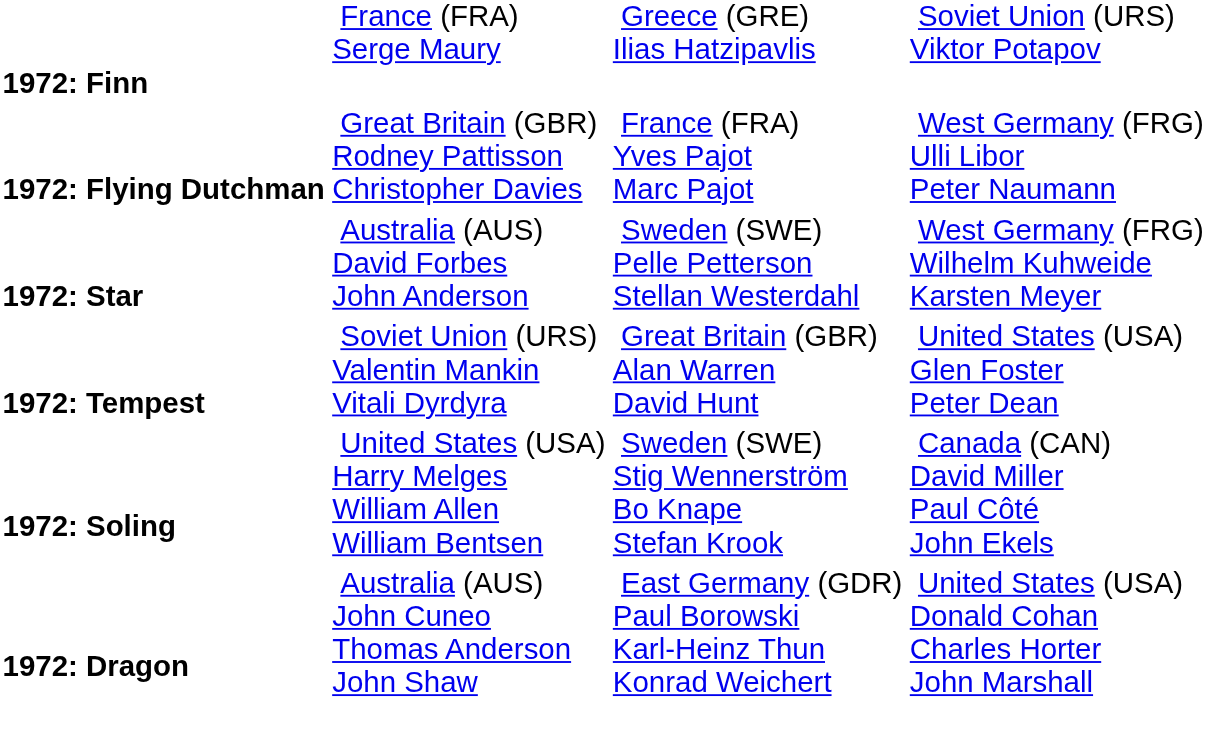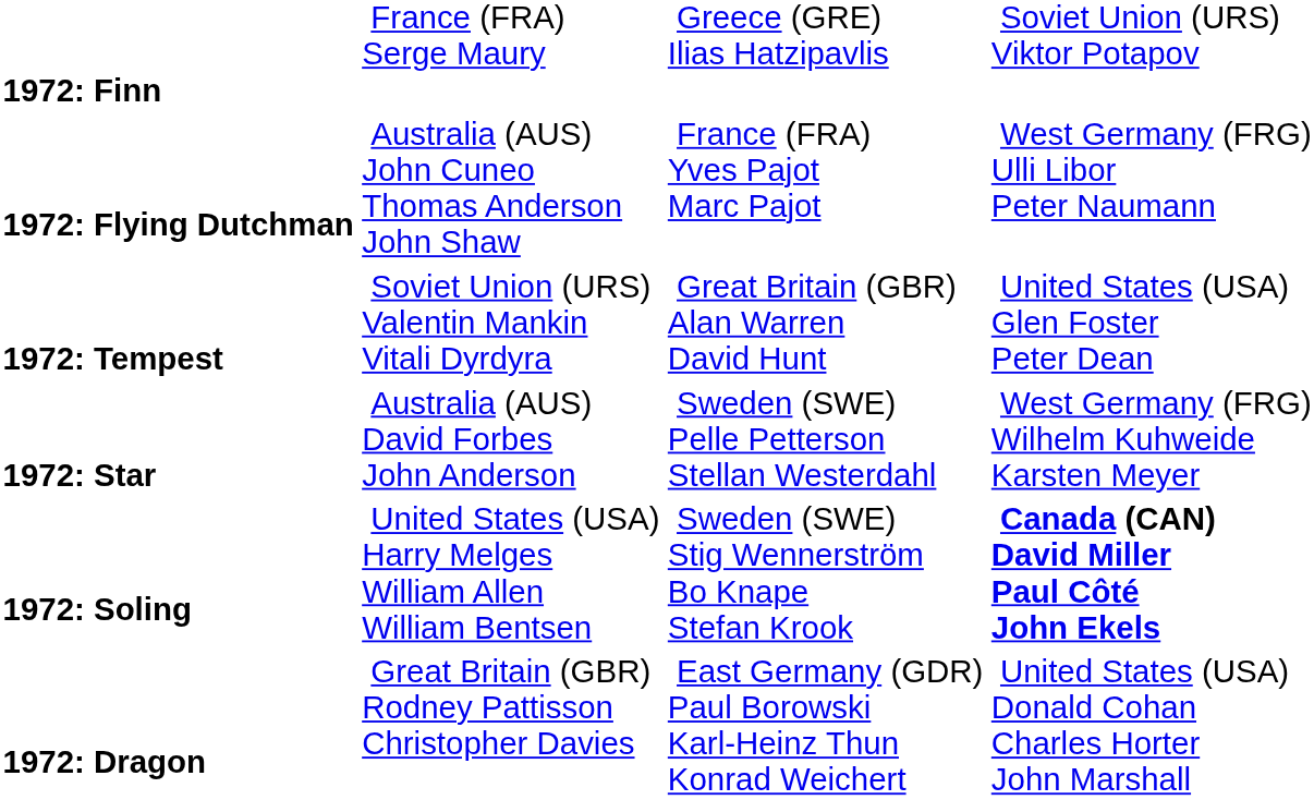1972: Flying Dutchman | column 2: Great Britain (GBR) Rodney Pattisson Christopher Davies -> Australia (AUS) John Cuneo Thomas Anderson John Shaw
rows swapped: 1972: Tempest <-> 1972: Star
1972: Soling | column 4: normal -> bold
1972: Dragon | column 2: Australia (AUS) John Cuneo Thomas Anderson John Shaw -> Great Britain (GBR) Rodney Pattisson Christopher Davies
